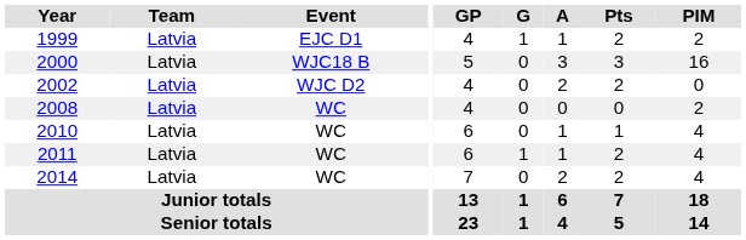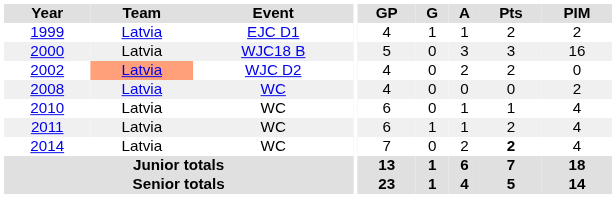2002 | Team: no background -> lightsalmon background
2014 | Pts: normal -> bold
